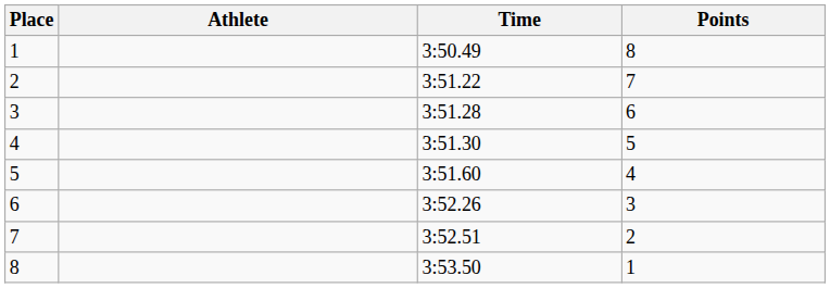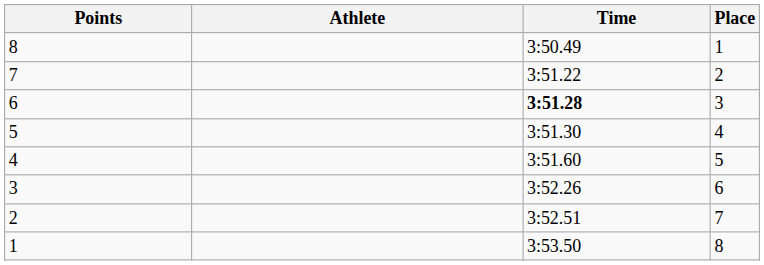columns swapped: Place <-> Points
row 4 | Time: normal -> bold
